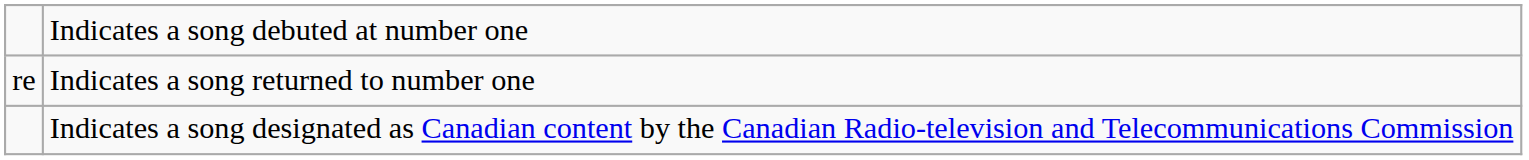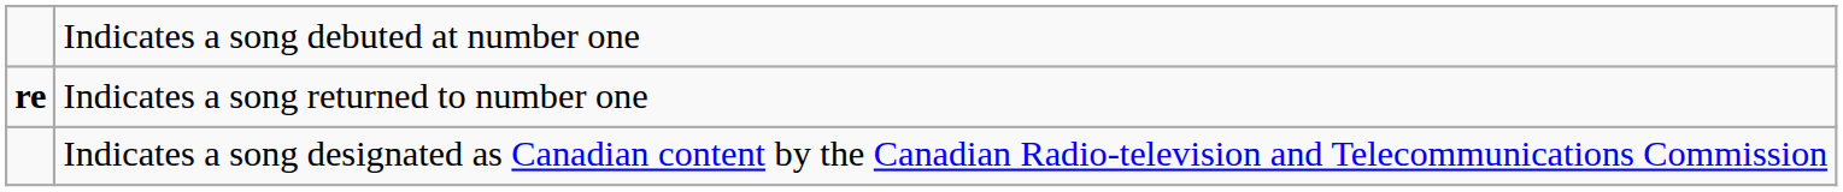row 2 | column 1: normal -> bold
